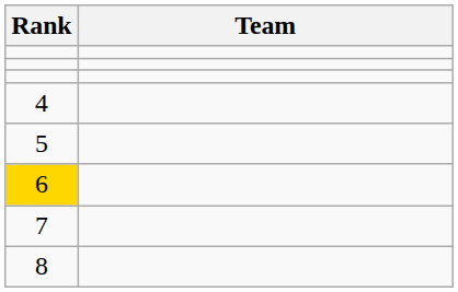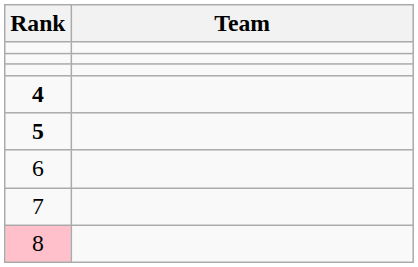row 5 | Rank: normal -> bold
row 6 | Rank: normal -> bold
row 7 | Rank: gold background -> no background
row 9 | Rank: no background -> pink background
